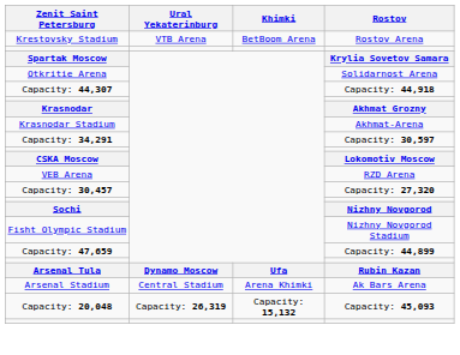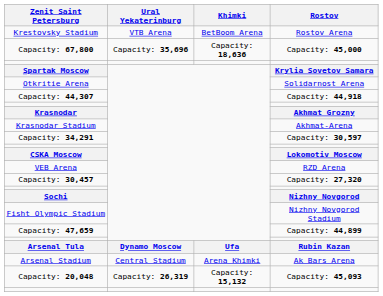+ row: Capacity: 67,800 | Capacity: 35,696 | Capacity: 18,636 | Capacity: 45,000
